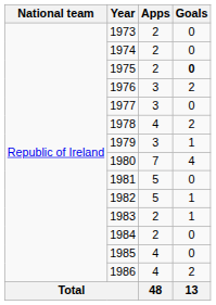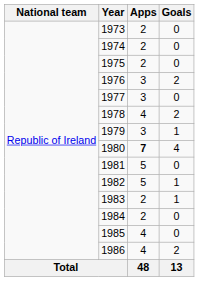1975 | Goals: bold -> normal
1980 | Apps: normal -> bold
